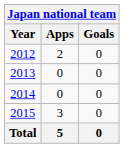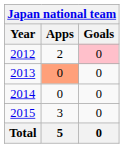2012 | Goals: no background -> pink background
2013 | Apps: no background -> lightsalmon background
